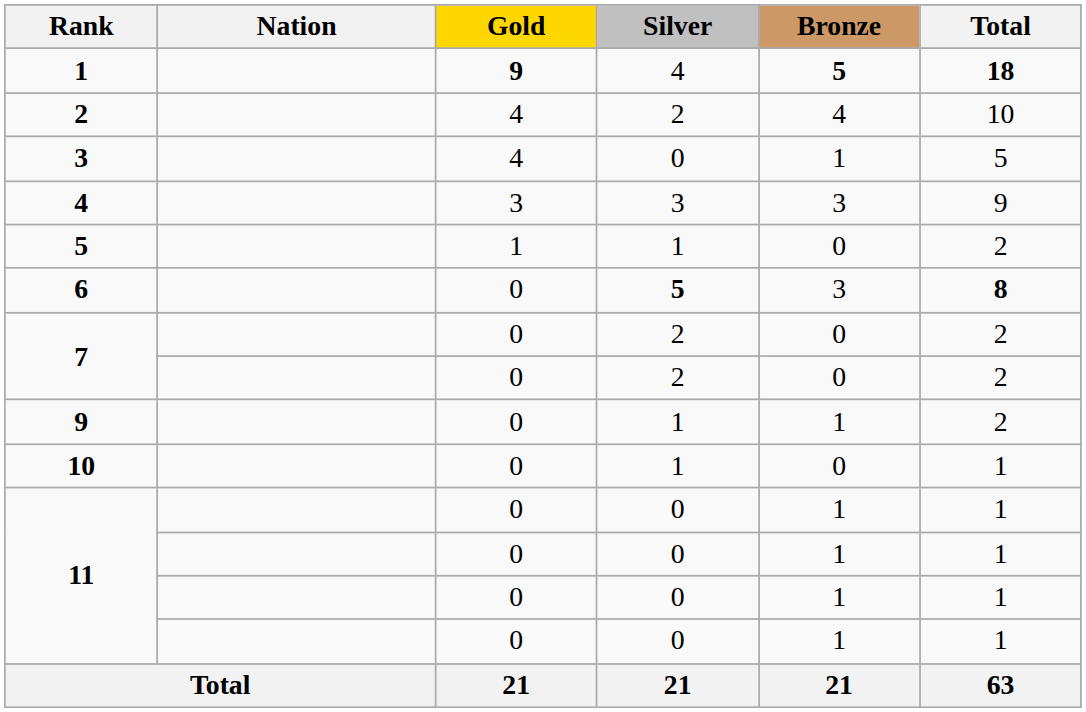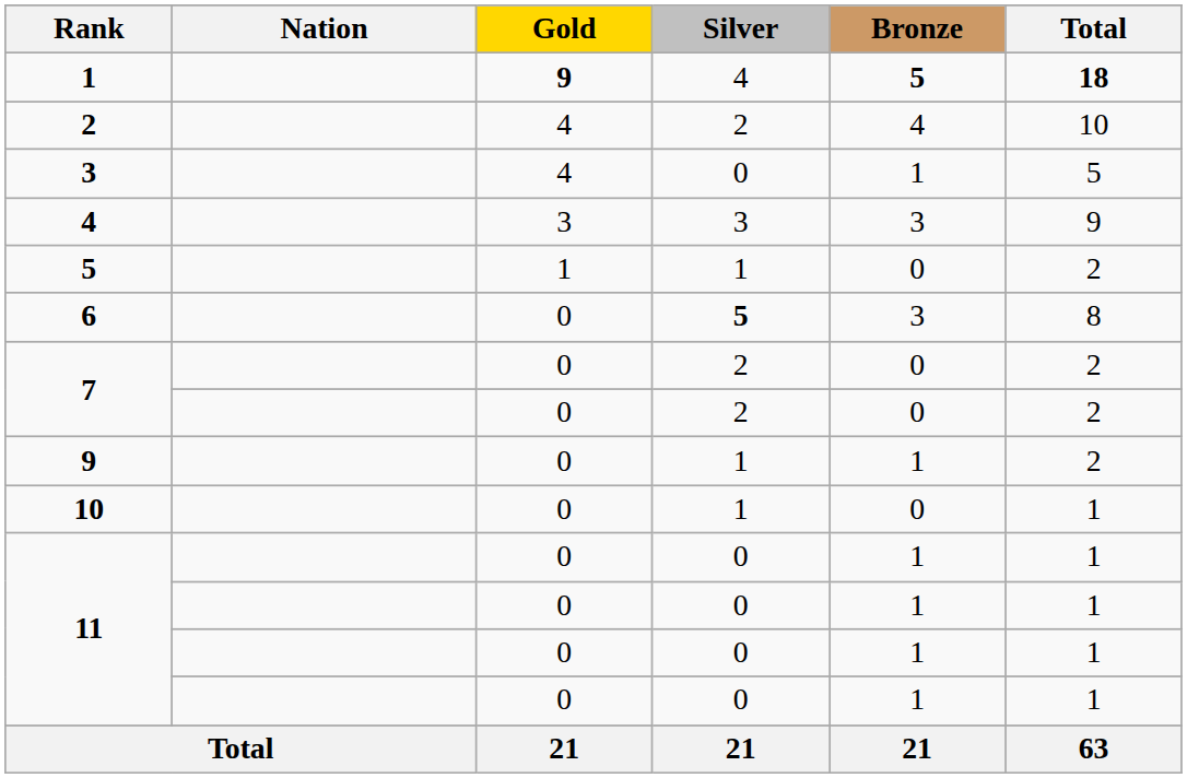6 | Total: bold -> normal
